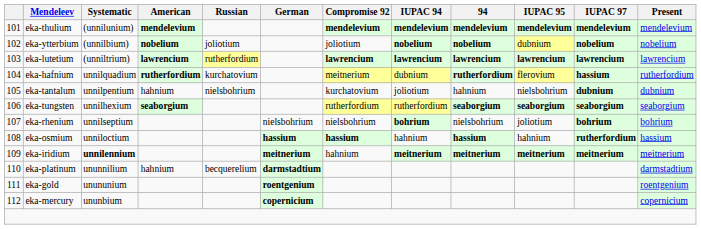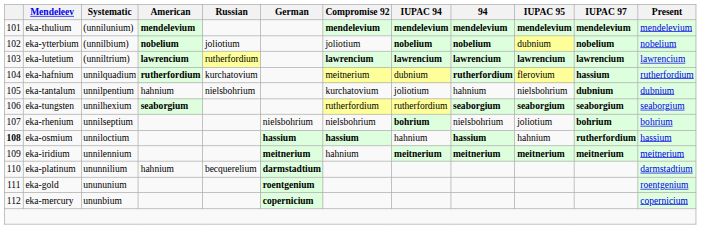eka-osmium | column 1: normal -> bold
eka-iridium | Systematic: bold -> normal
